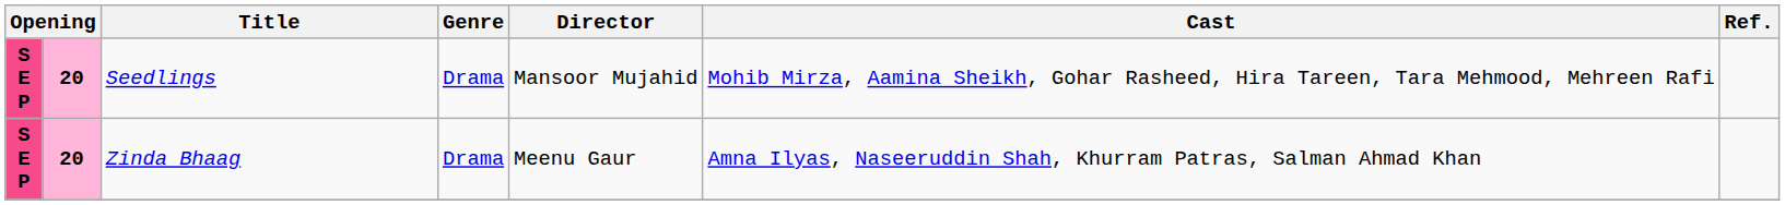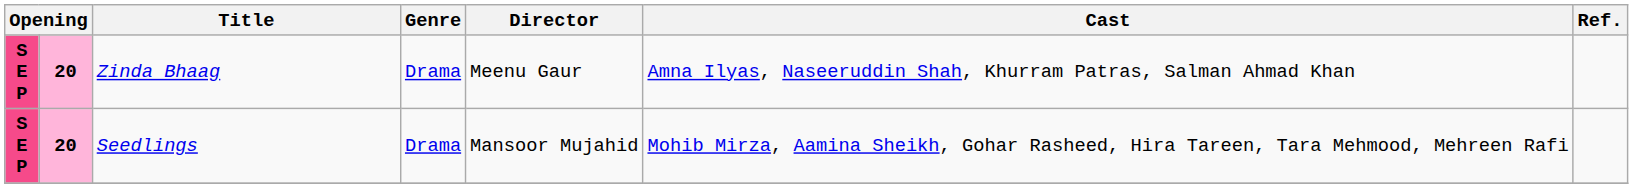rows swapped: Zinda Bhaag <-> Seedlings
